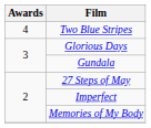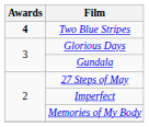Two Blue Stripes | Awards: normal -> bold
